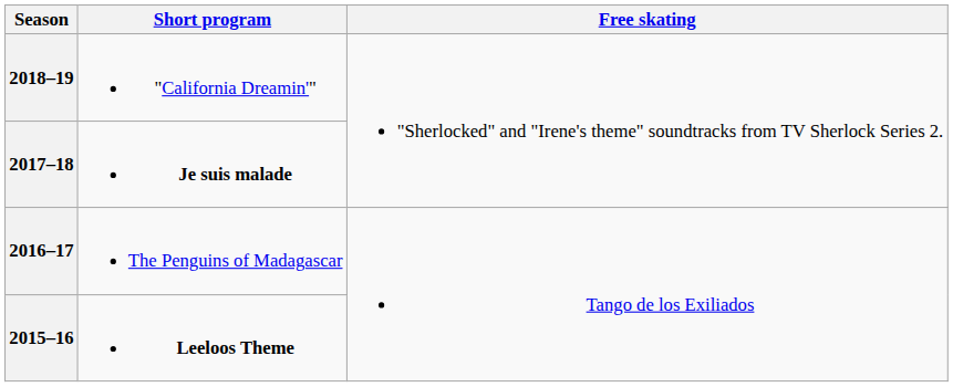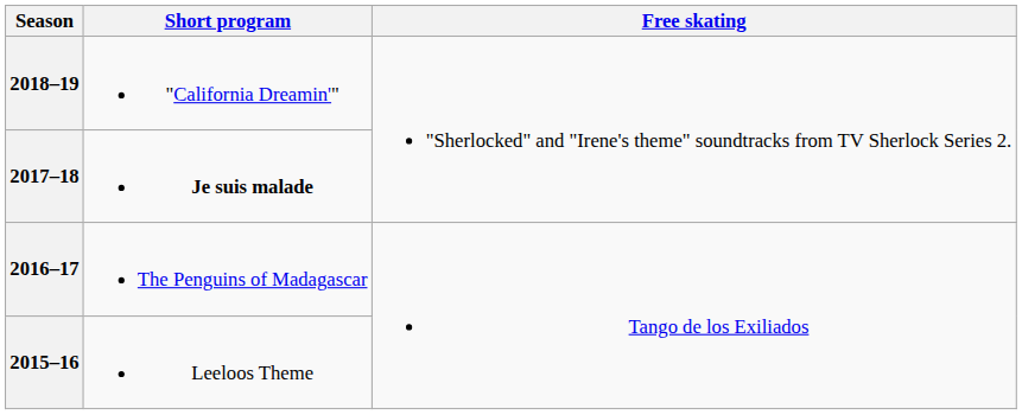2015–16 | Short program: bold -> normal
